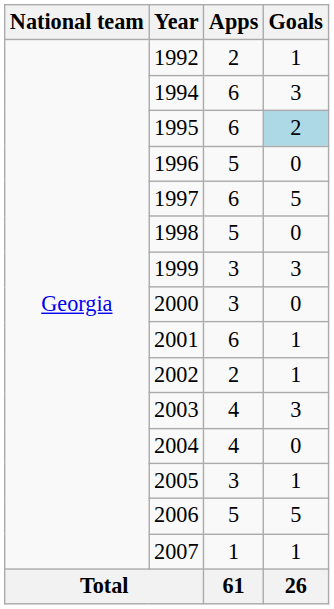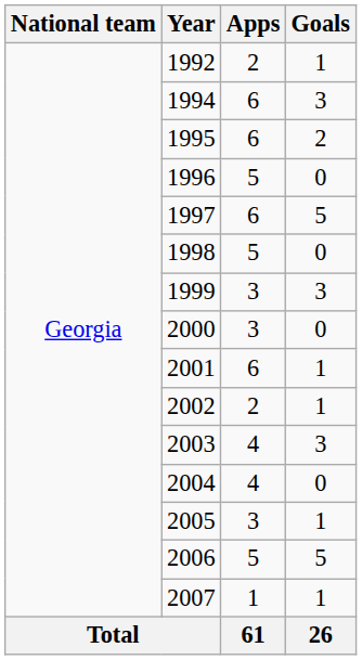1995 | Goals: lightblue background -> no background
